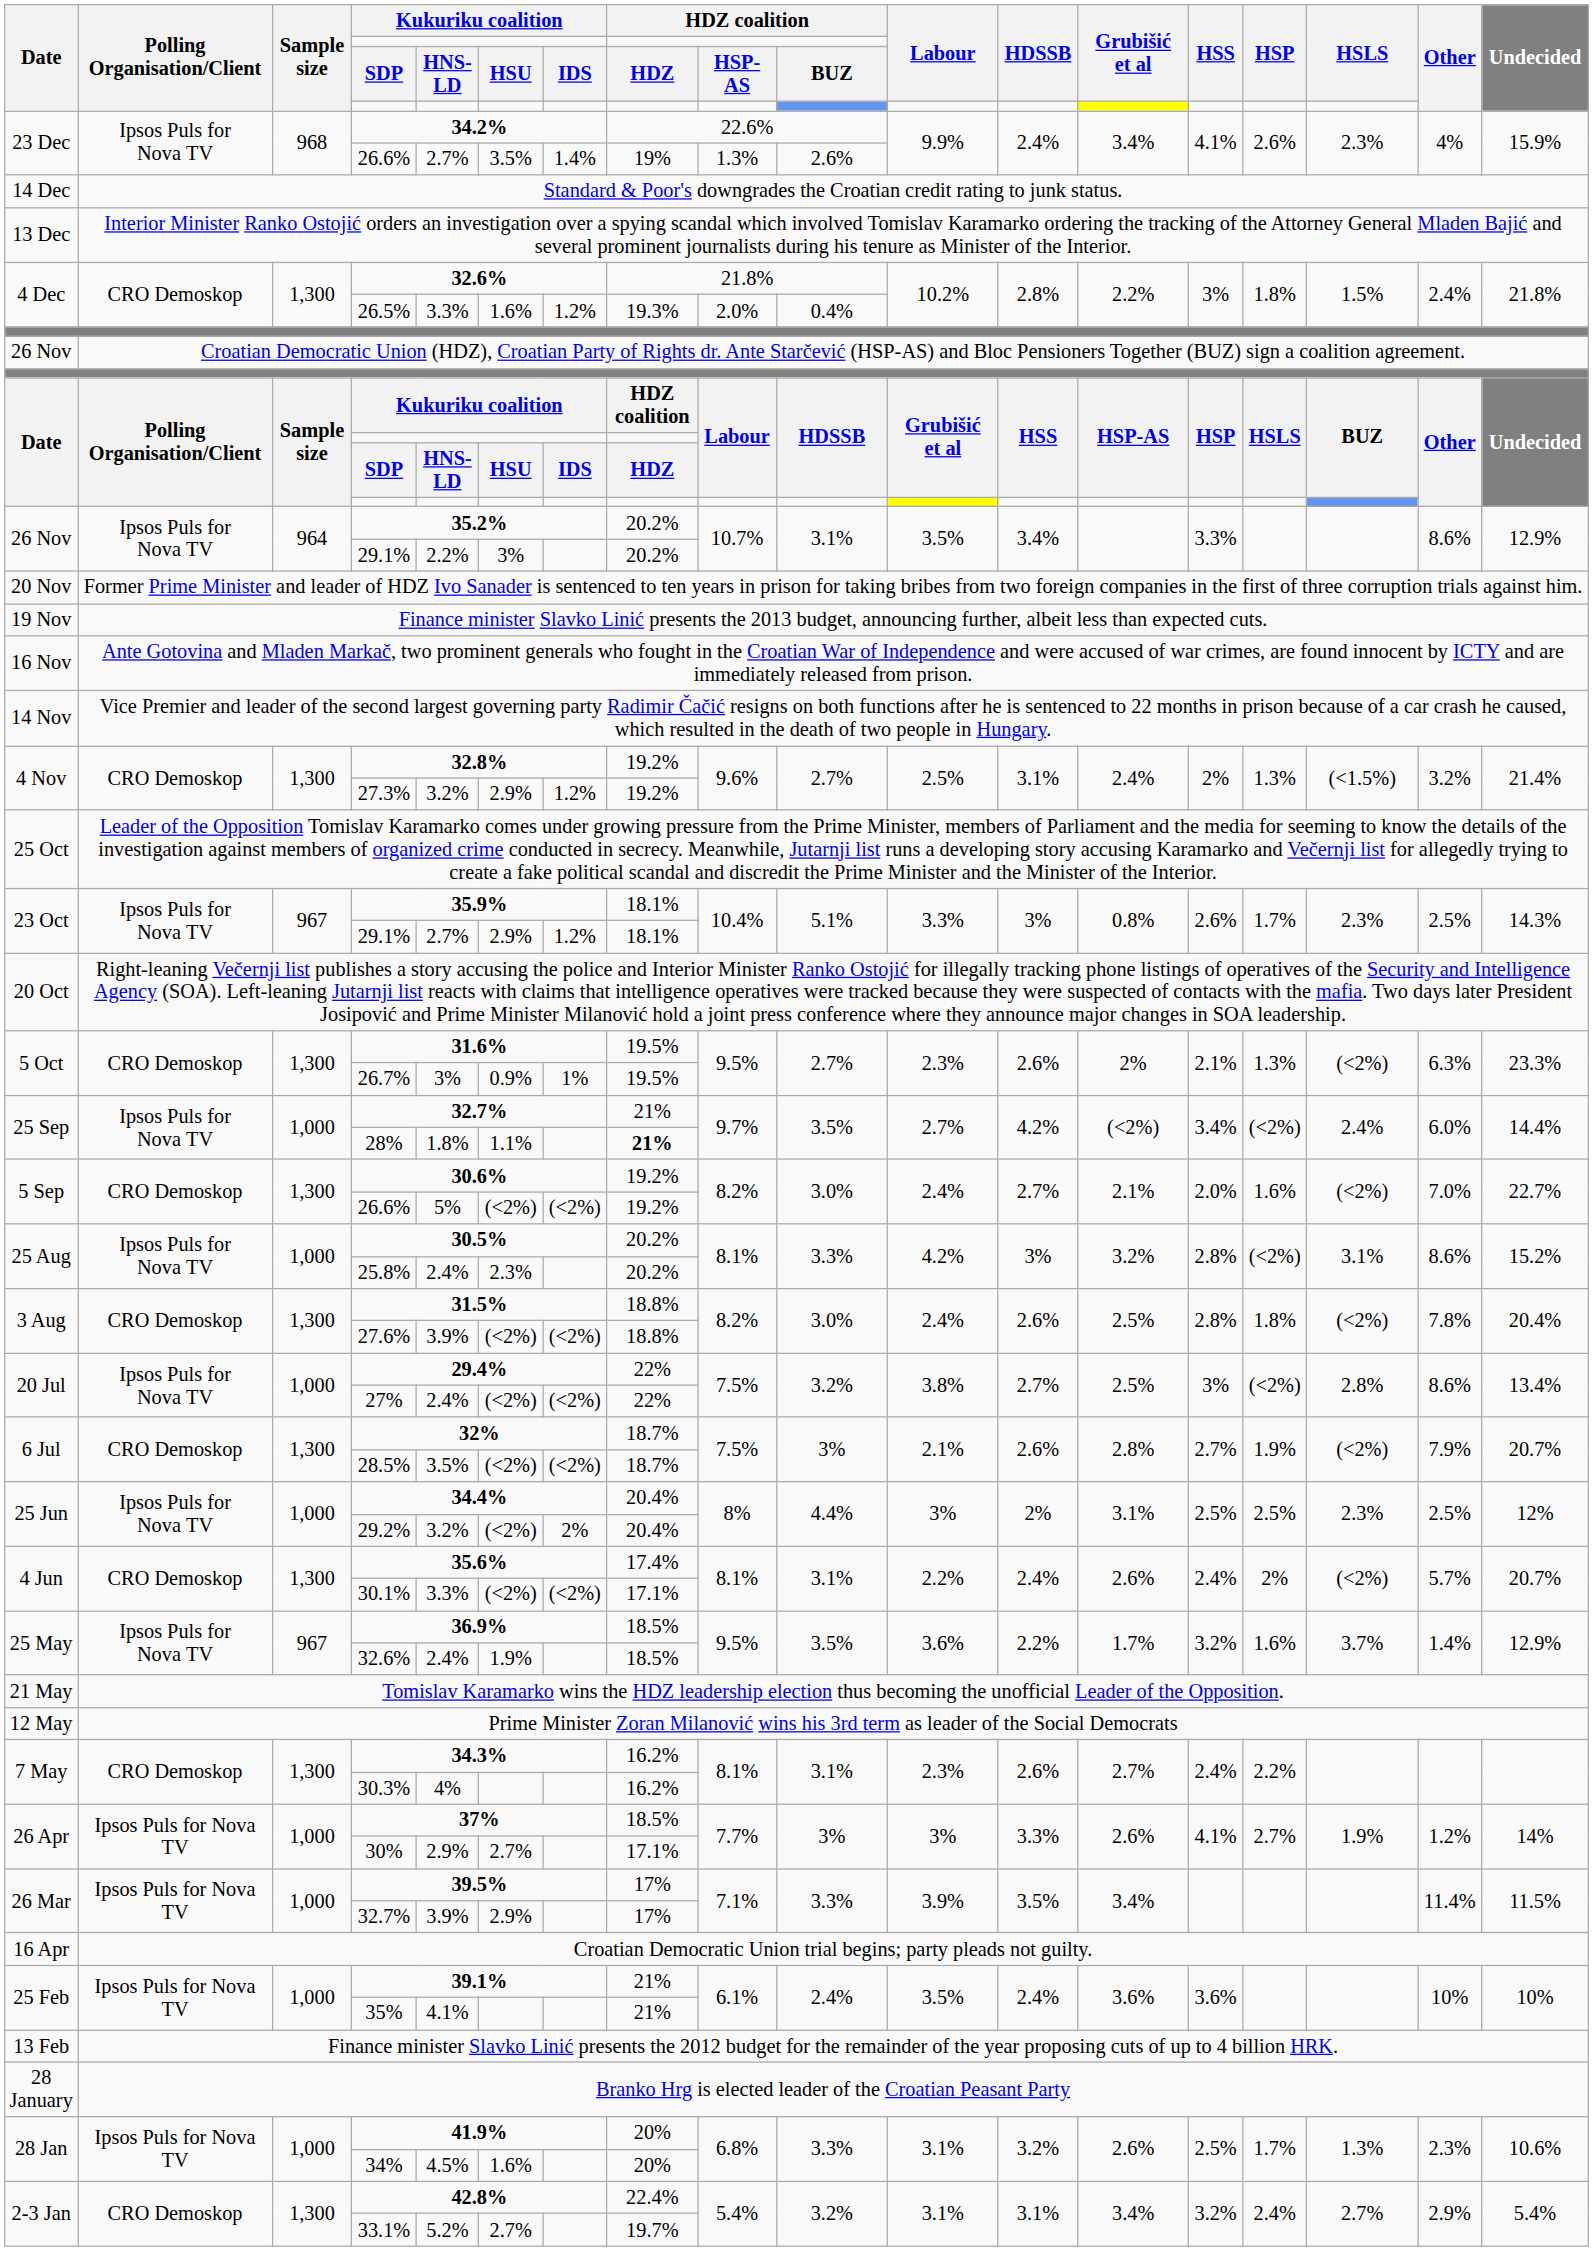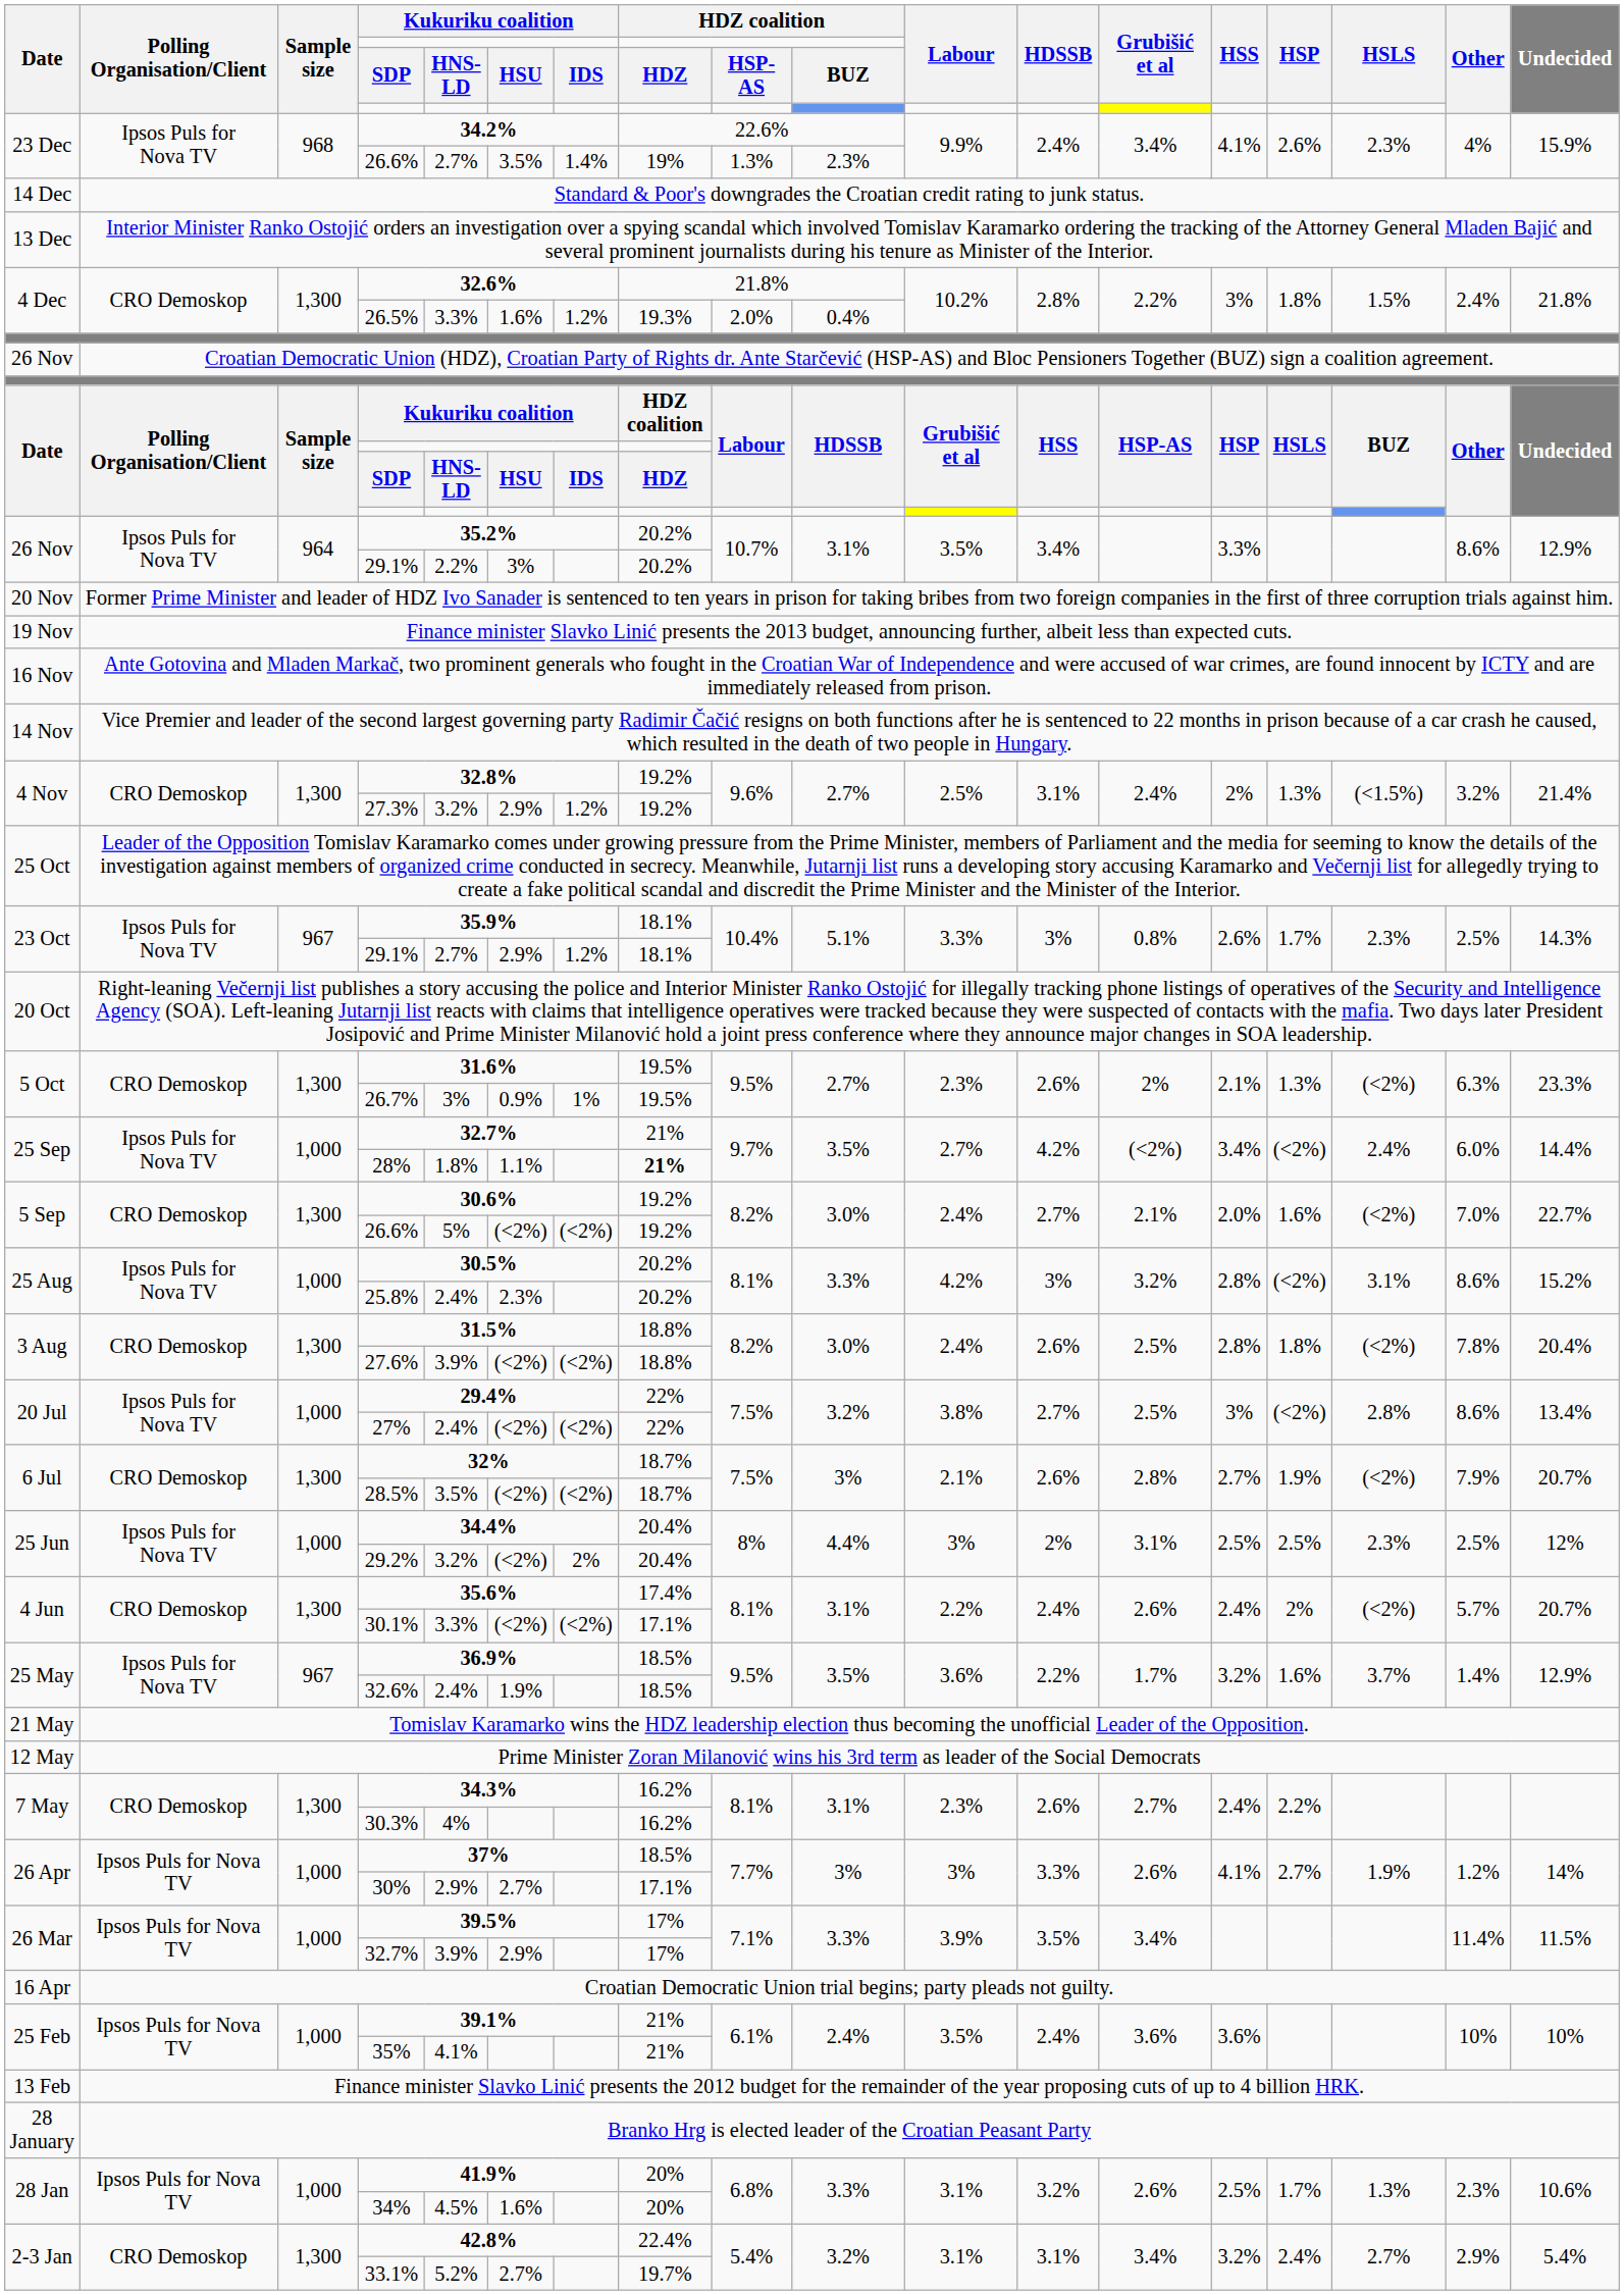23 Dec / 26.6% | column 10: 2.6% -> 2.3%
